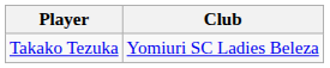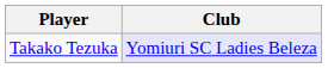Takako Tezuka | Club: no background -> lavender background
